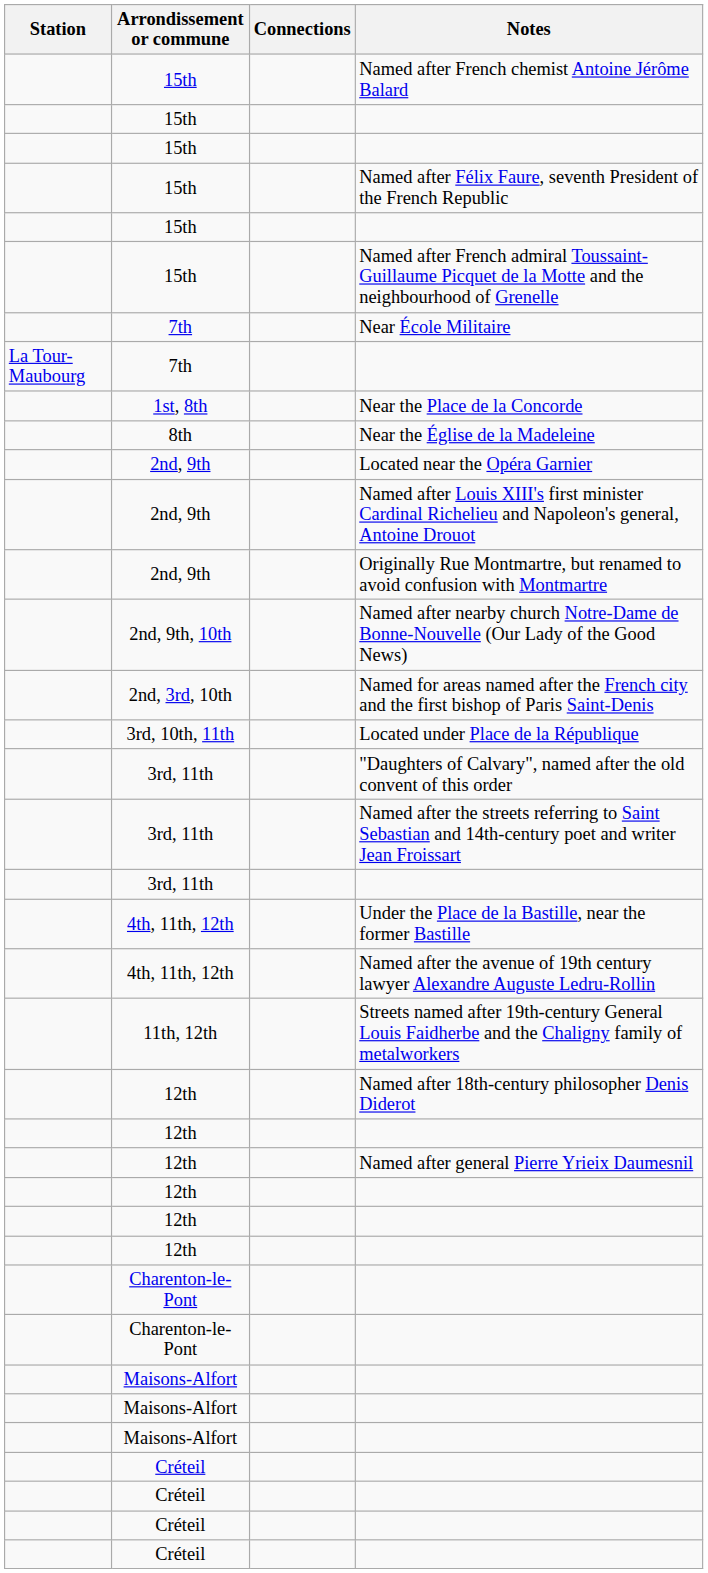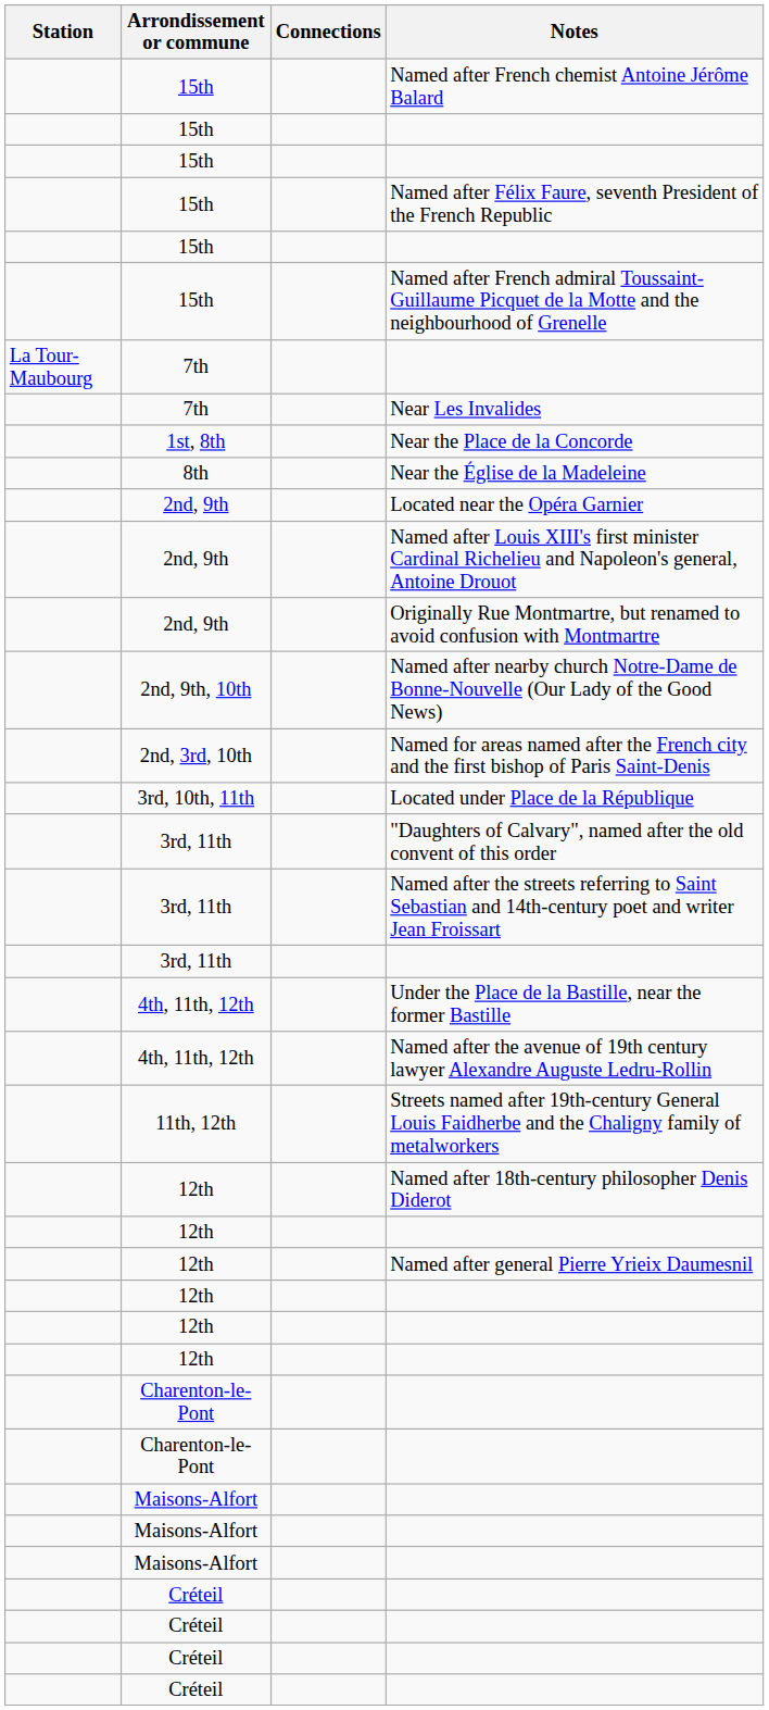- row: 7th | Near École Militaire
+ row: 7th | Near Les Invalides
